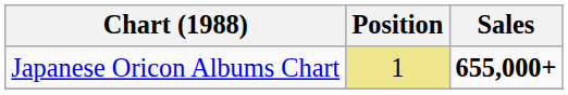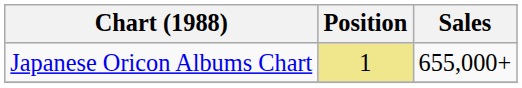Japanese Oricon Albums Chart | Sales: bold -> normal
